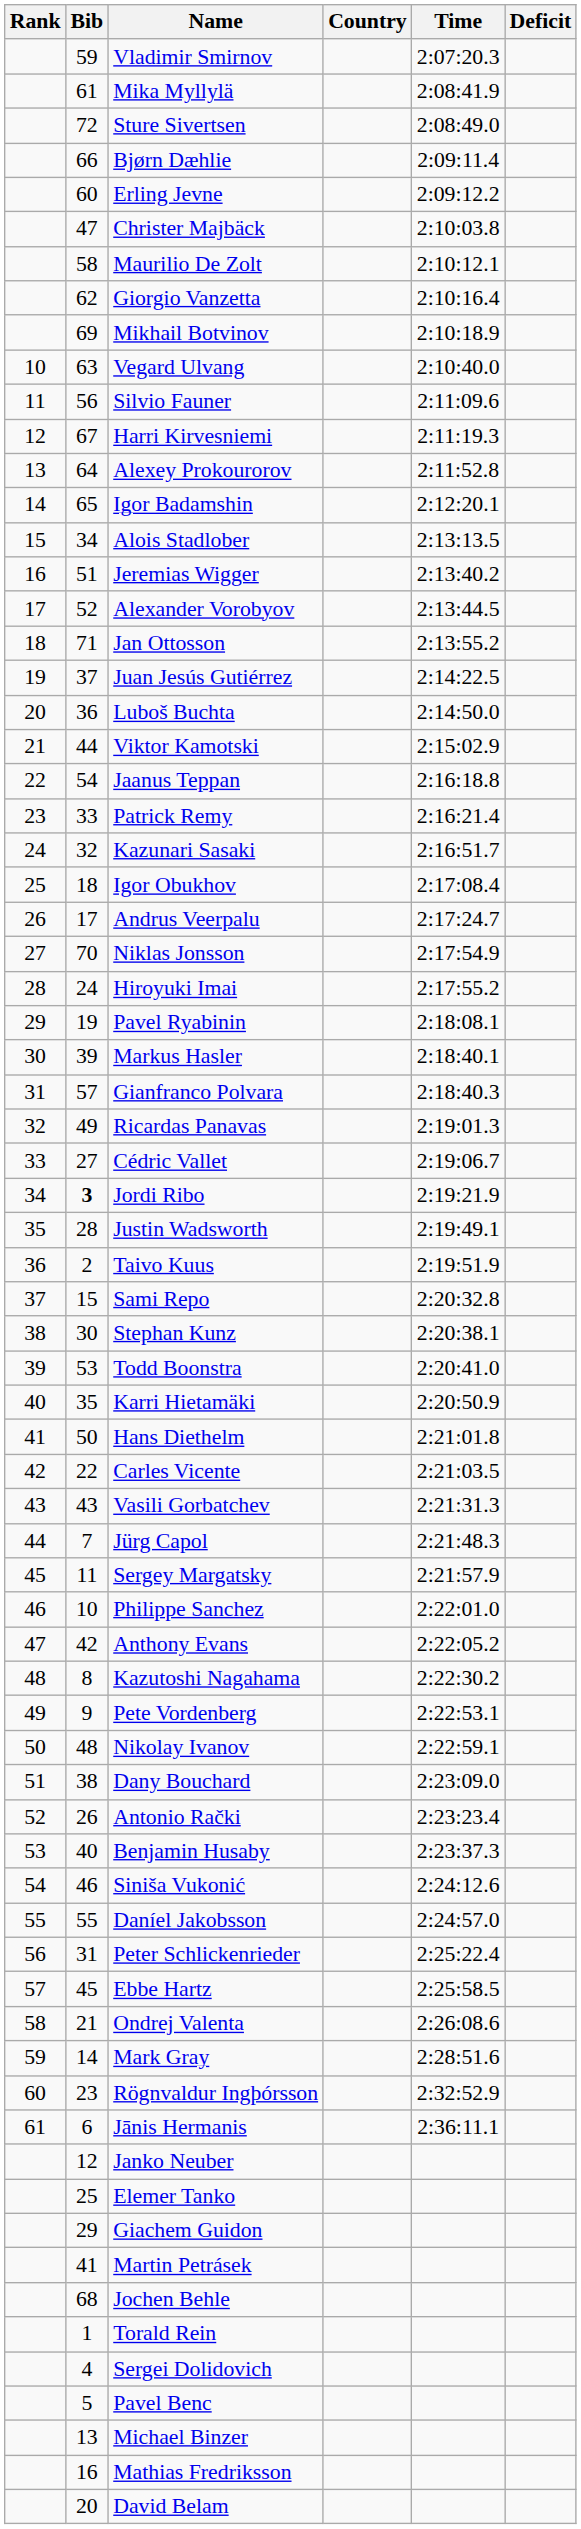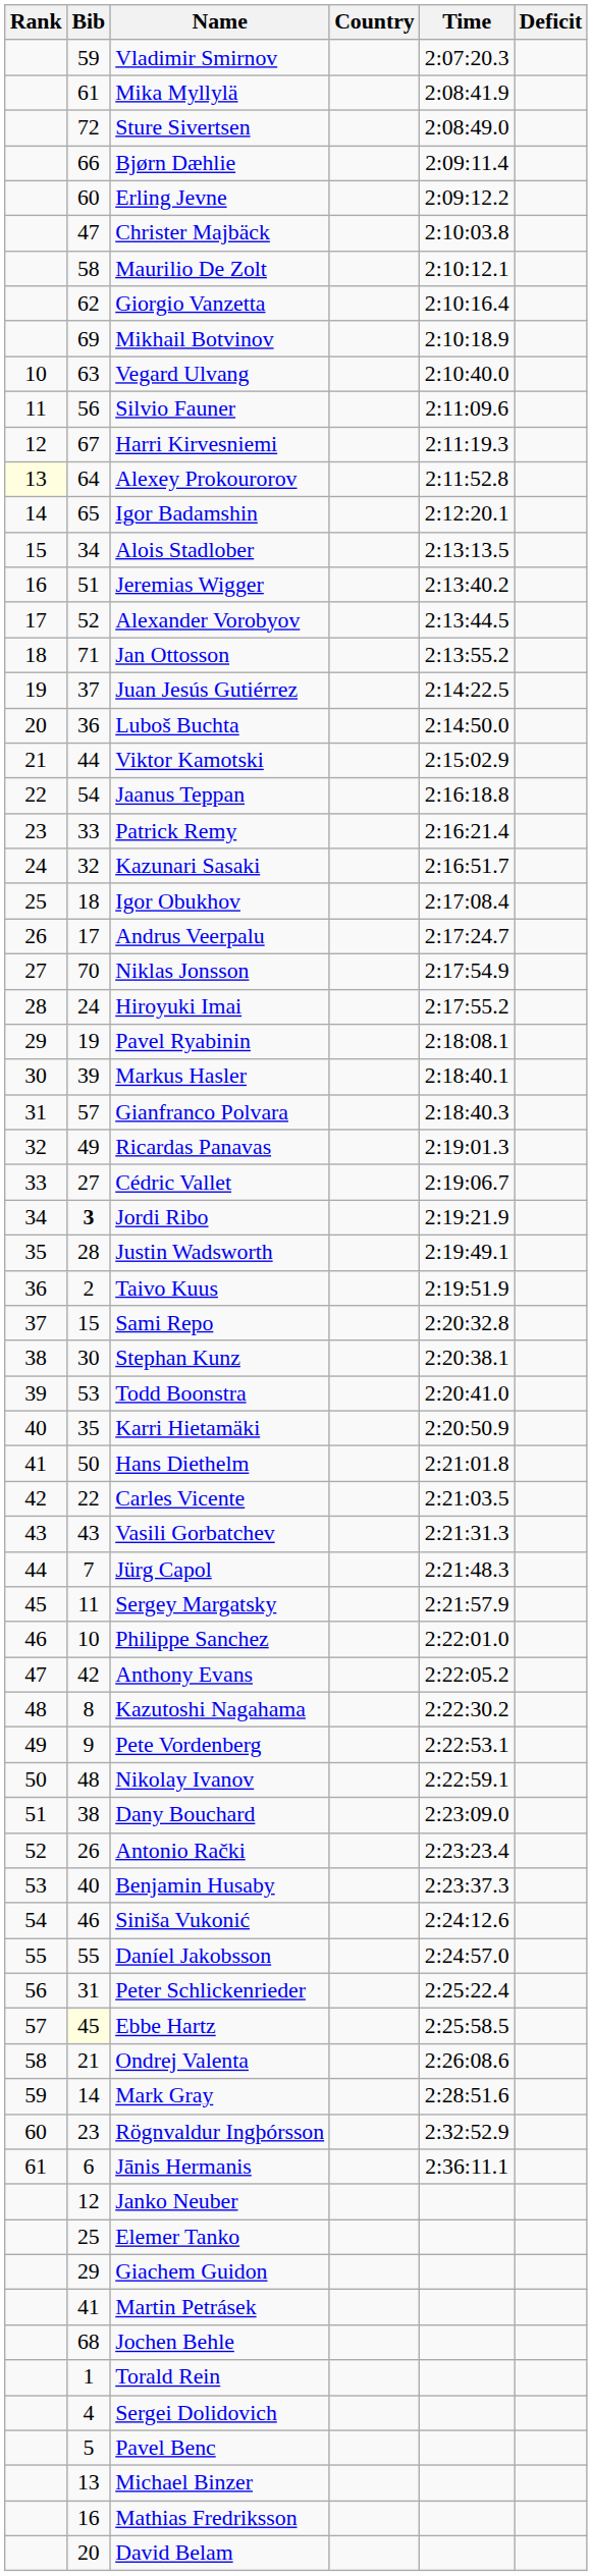Alexey Prokourorov | Rank: no background -> lightyellow background
Ebbe Hartz | Bib: no background -> lightyellow background
